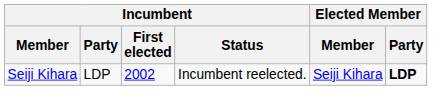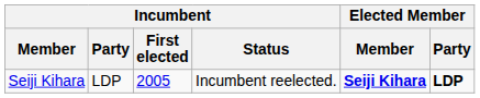row 3 | Incumbent / First elected: 2002 -> 2005
row 3 | Elected Member / Member: normal -> bold
